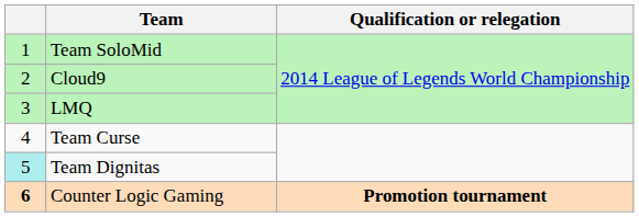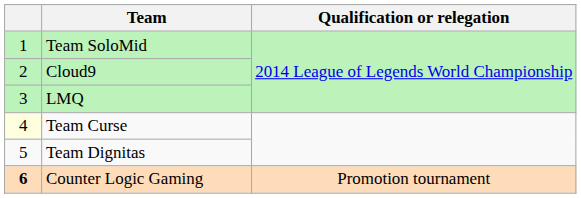Team Curse | column 1: no background -> lightyellow background
Team Dignitas | column 1: paleturquoise background -> no background
Counter Logic Gaming | Qualification or relegation: bold -> normal
